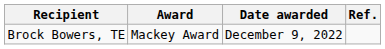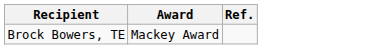- column: Date awarded | December 9, 2022
